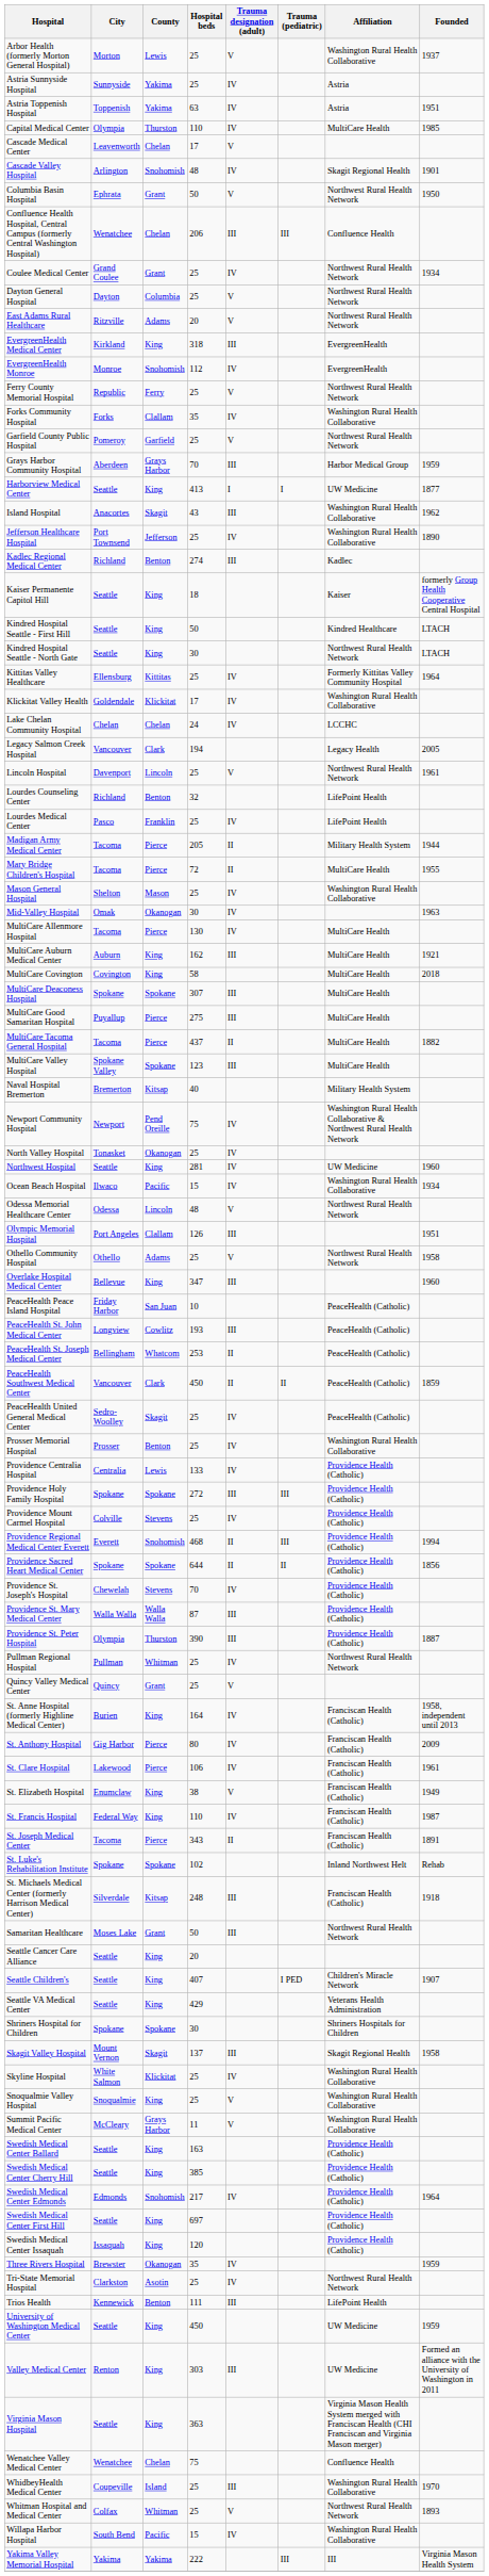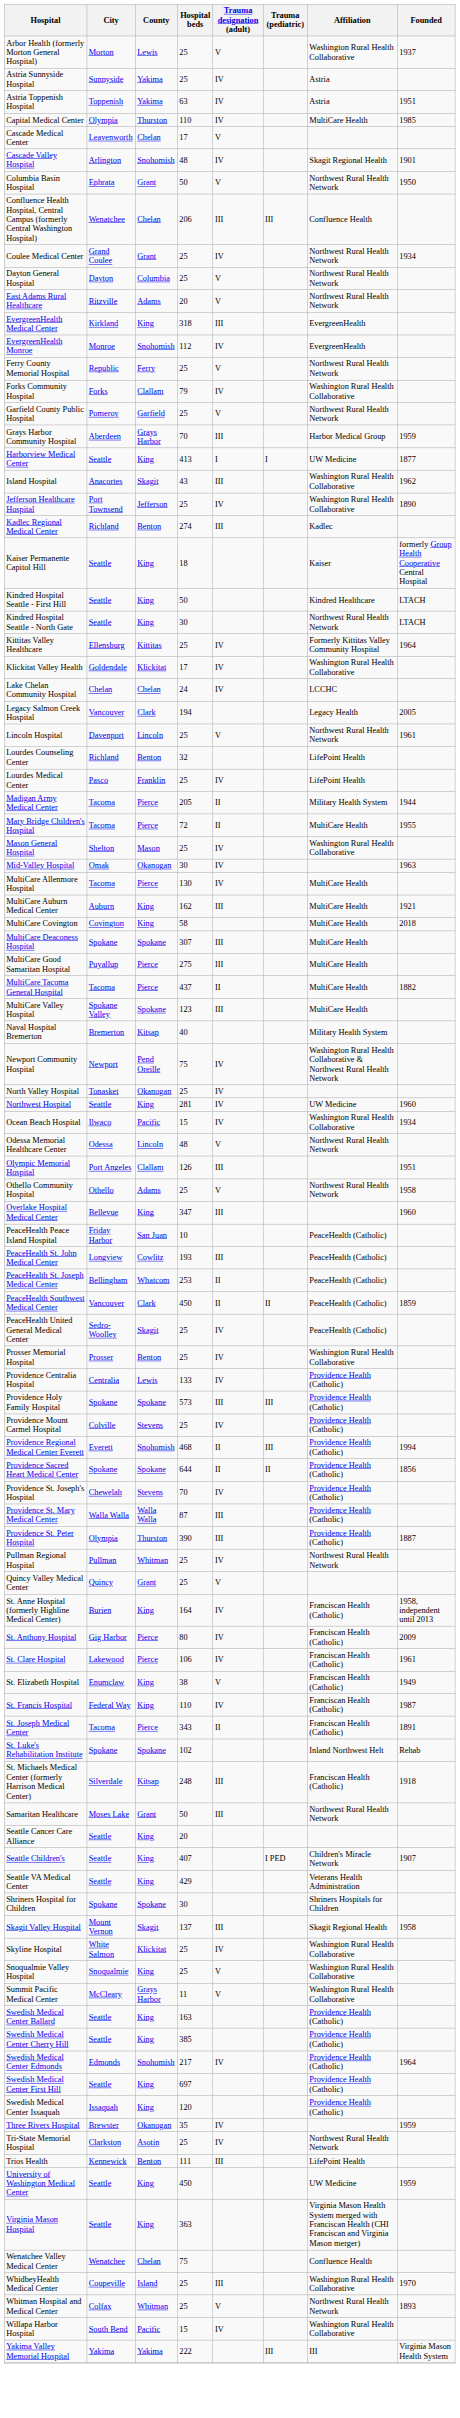Forks Community Hospital | Hospital beds: 35 -> 79
Providence Holy Family Hospital | Hospital beds: 272 -> 573
- row: Valley Medical Center | Renton | King | 303 | III | UW Medicine | Formed an alliance with the University of Washington in 2011
